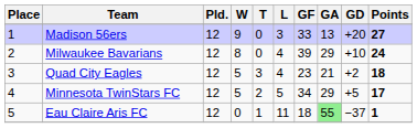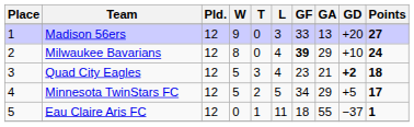Milwaukee Bavarians | GF: normal -> bold
Quad City Eagles | GD: normal -> bold
Eau Claire Aris FC | GA: lightgreen background -> no background
